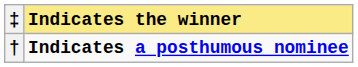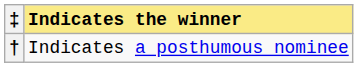† | Indicates the winner: bold -> normal
